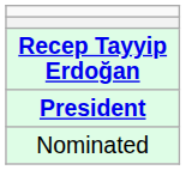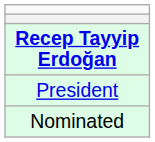row 4 | column 1: bold -> normal
